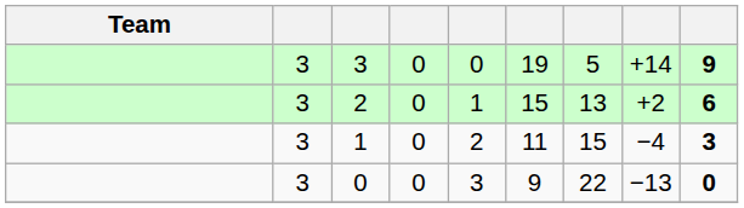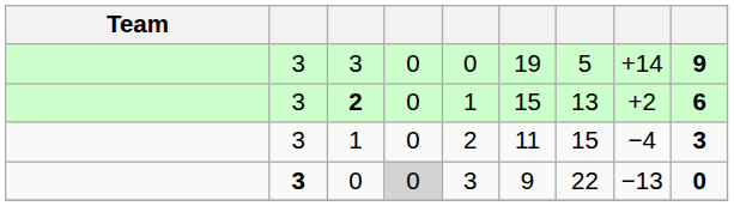row 3 | column 3: normal -> bold
row 5 | column 2: normal -> bold
row 5 | column 4: no background -> lightgrey background
